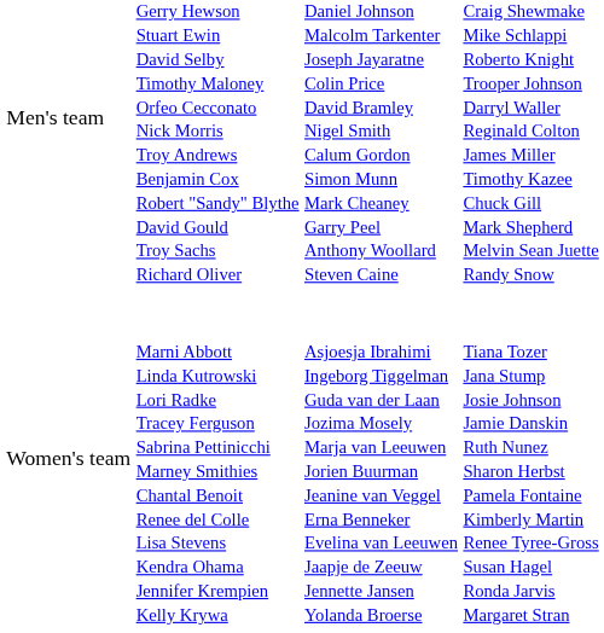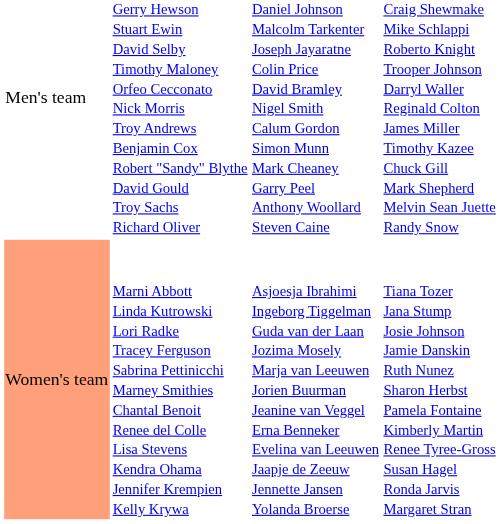Women's team | column 1: no background -> lightsalmon background
